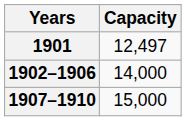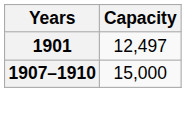- row: 1902–1906 | 14,000
